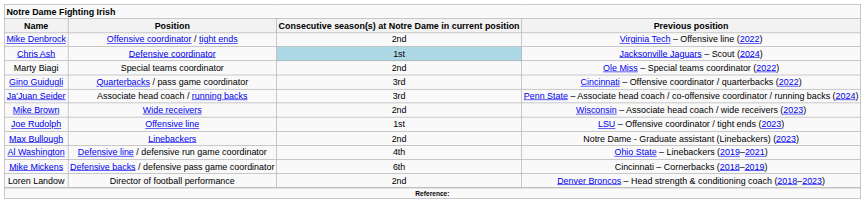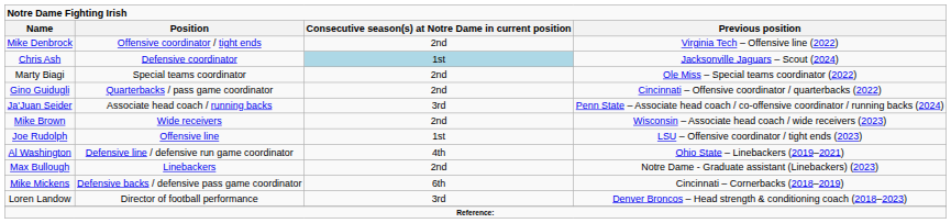Gino Guidugli | Consecutive season(s) at Notre Dame in current position: 3rd -> 2nd
rows swapped: Al Washington <-> Max Bullough
Loren Landow | Consecutive season(s) at Notre Dame in current position: 2nd -> 3rd
